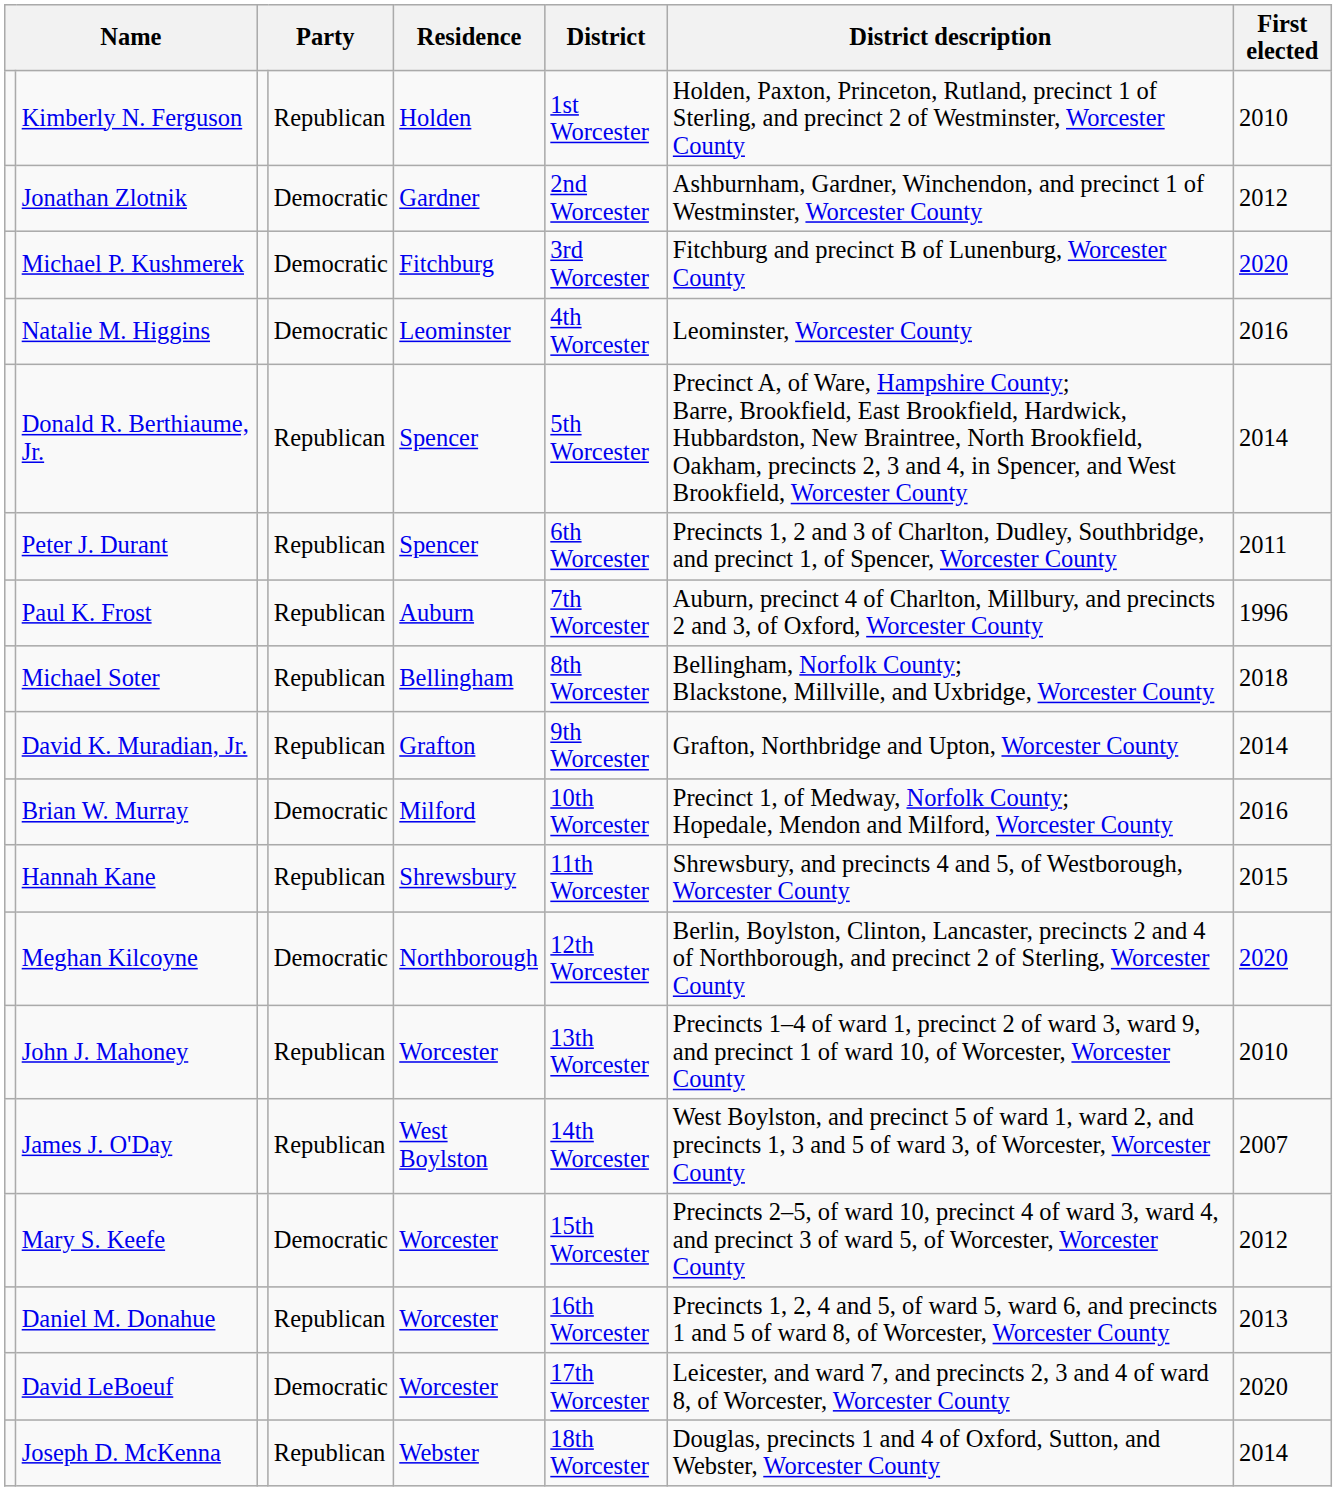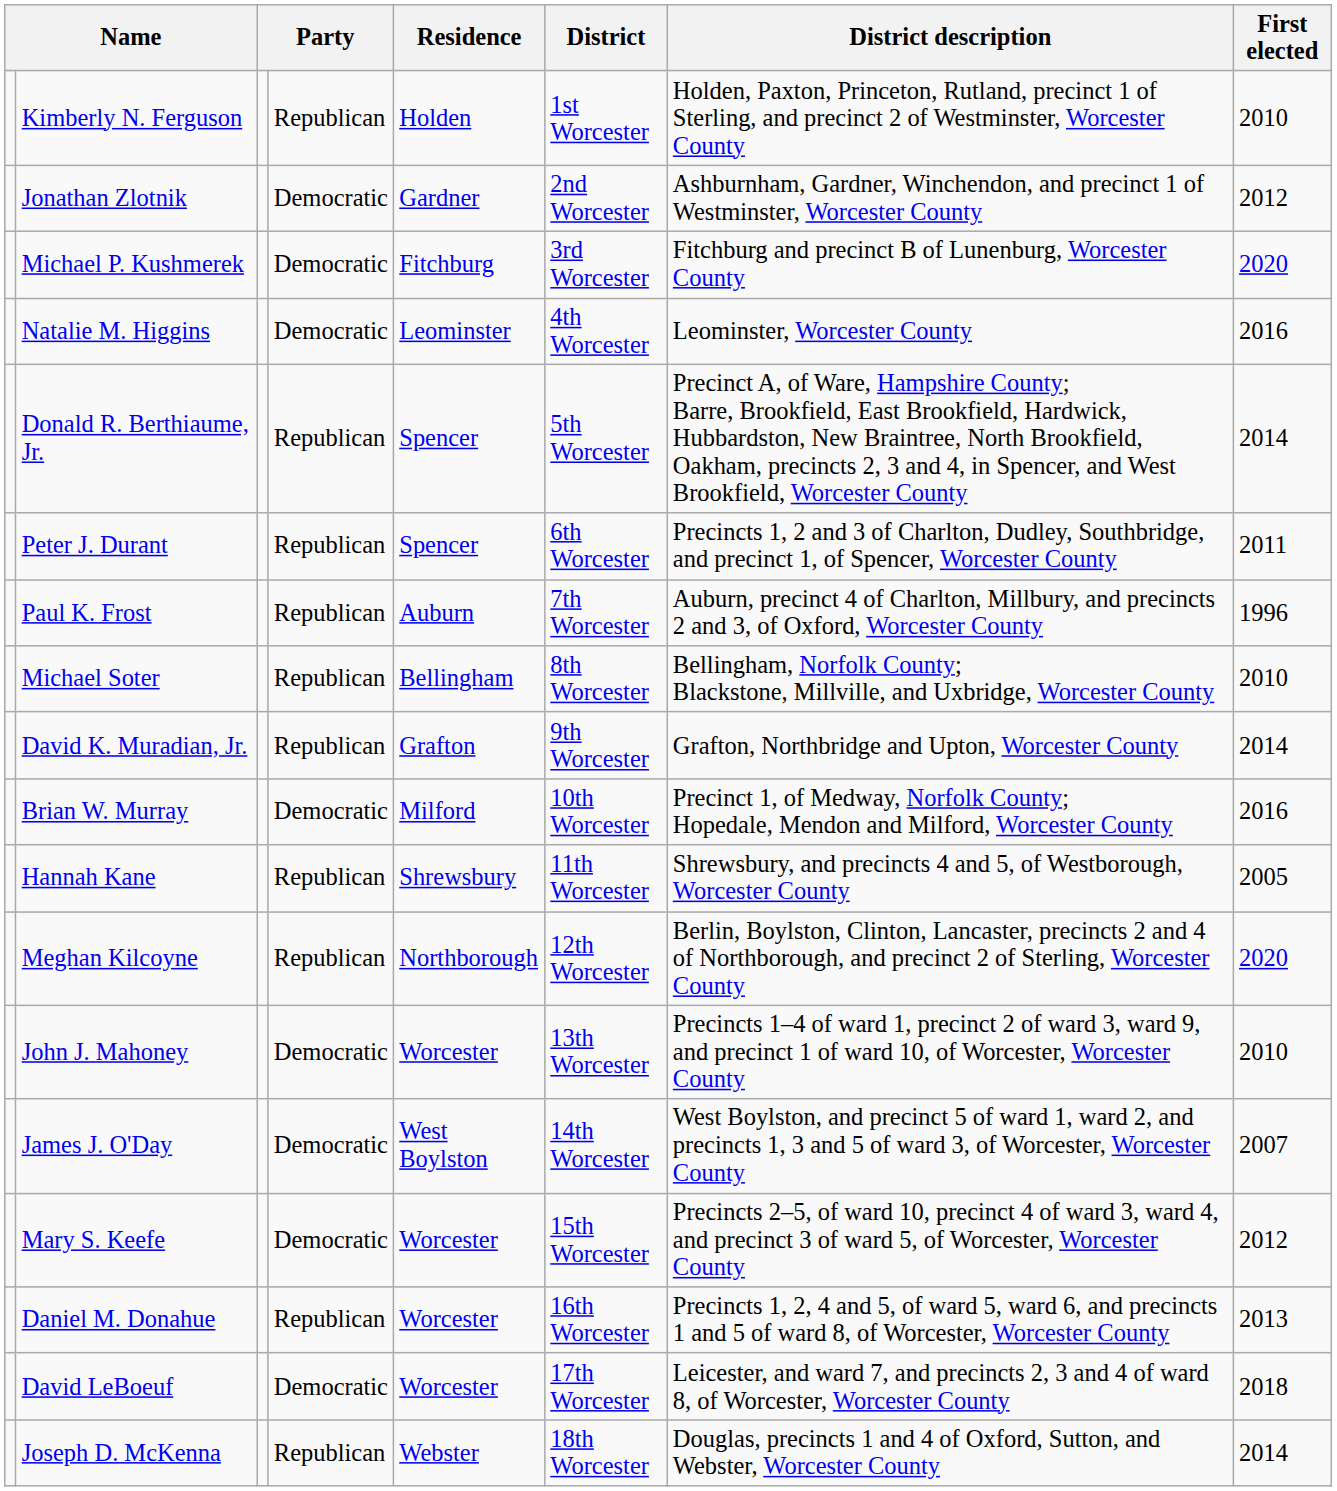Michael Soter | First elected: 2018 -> 2010
Hannah Kane | First elected: 2015 -> 2005
Meghan Kilcoyne | column 4: Democratic -> Republican
John J. Mahoney | column 4: Republican -> Democratic
James J. O'Day | column 4: Republican -> Democratic
David LeBoeuf | First elected: 2020 -> 2018
